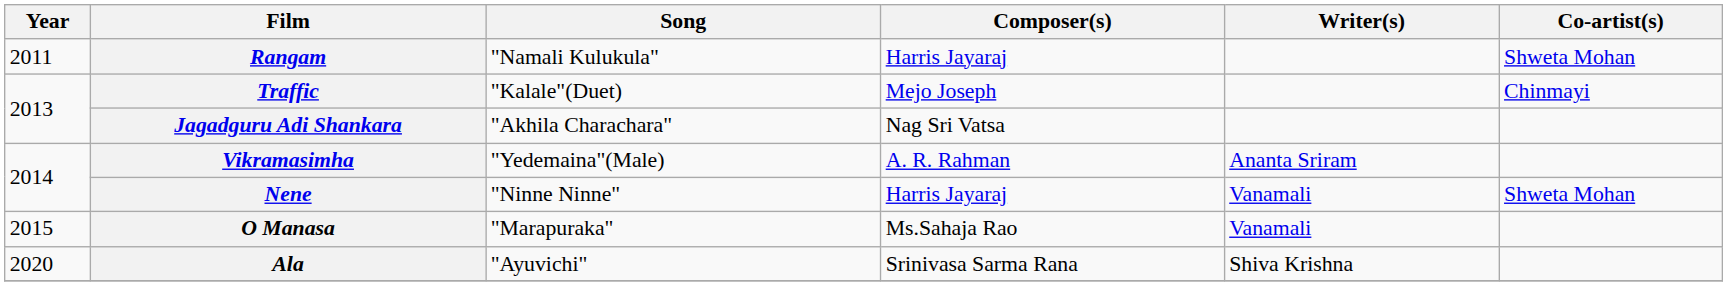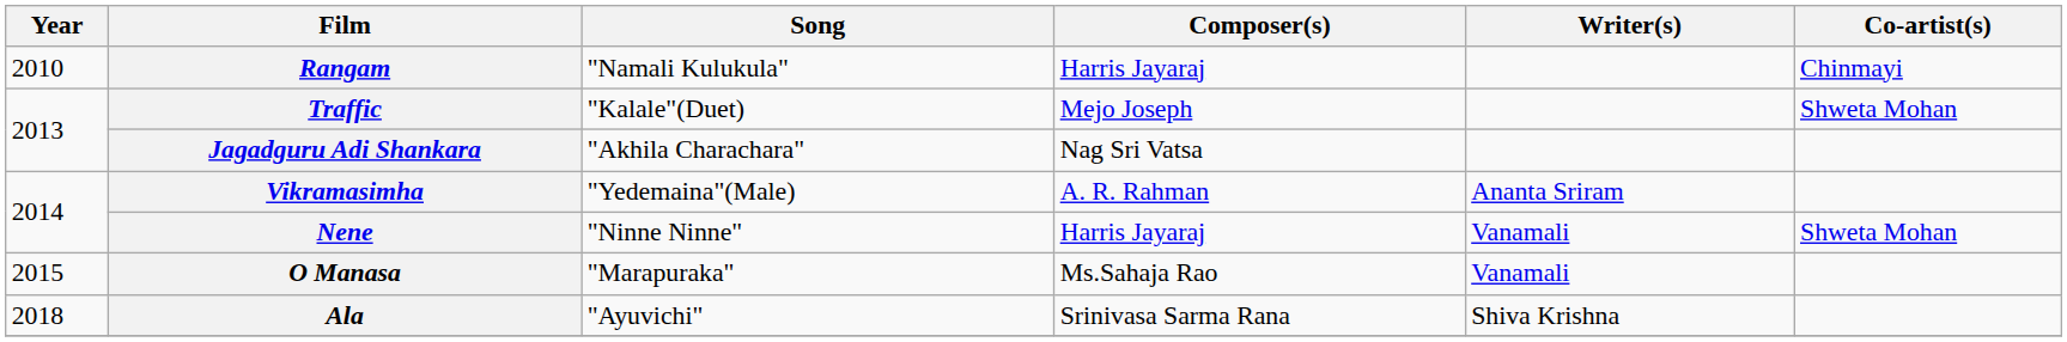Rangam | Year: 2011 -> 2010
Rangam | Co-artist(s): Shweta Mohan -> Chinmayi
Traffic | Co-artist(s): Chinmayi -> Shweta Mohan
Ala | Year: 2020 -> 2018
